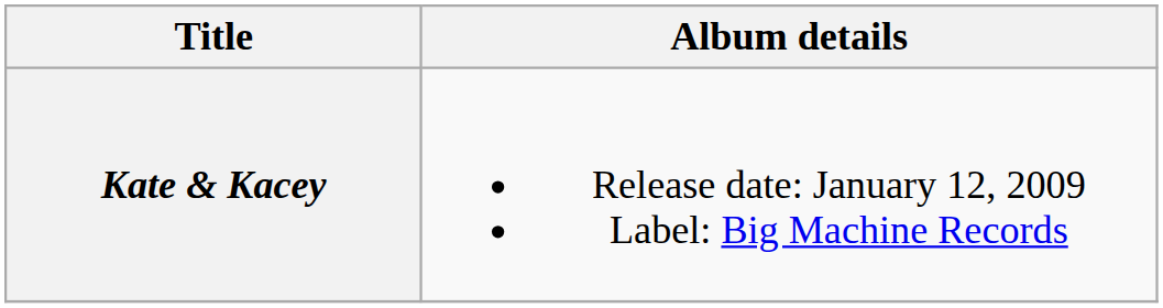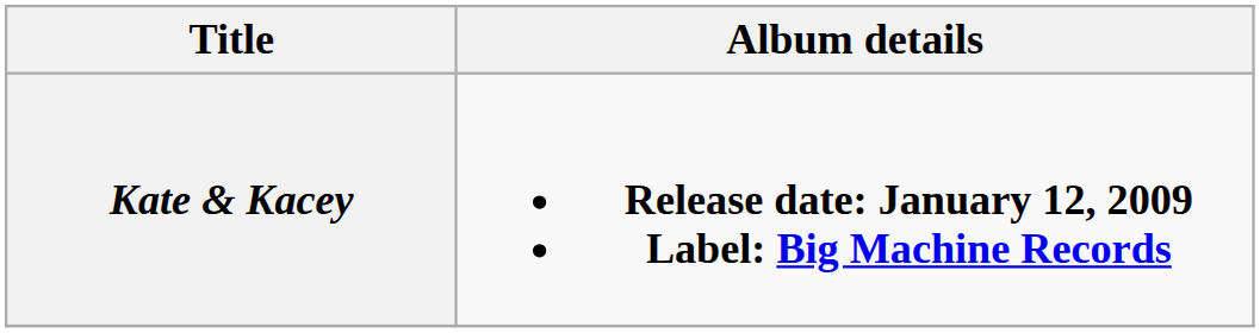Kate & Kacey | Album details: normal -> bold
